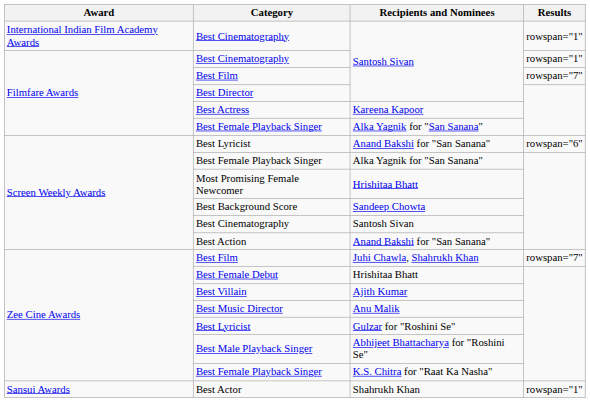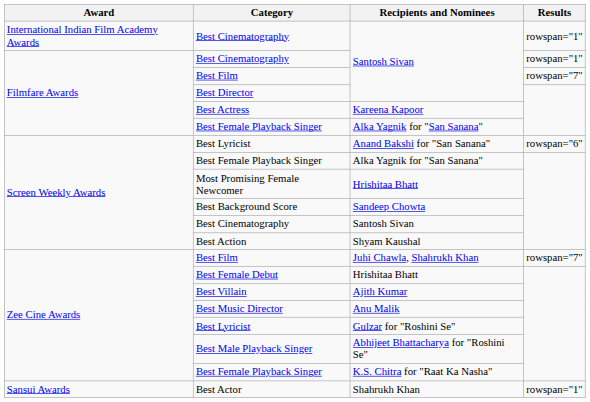Best Action | Recipients and Nominees: Anand Bakshi for "San Sanana" -> Shyam Kaushal
